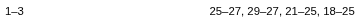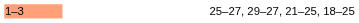row 1 | column 1: no background -> lightsalmon background
